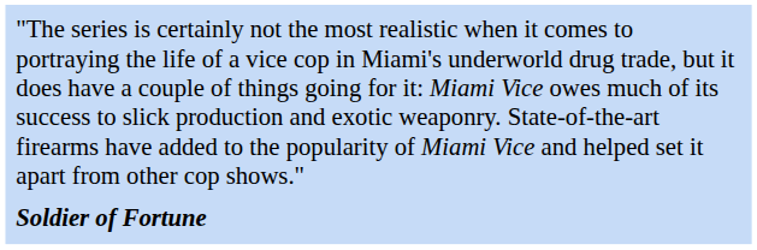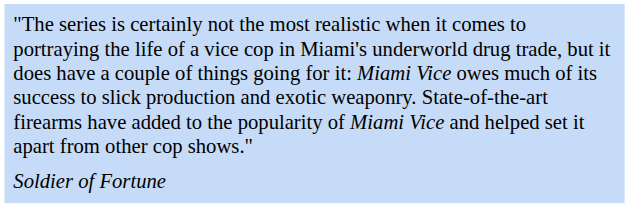row 2 | column 1: bold -> normal
